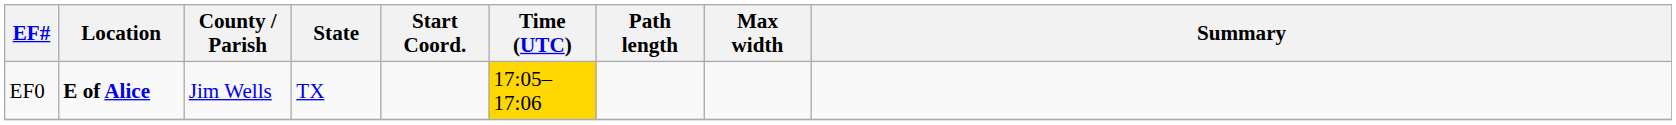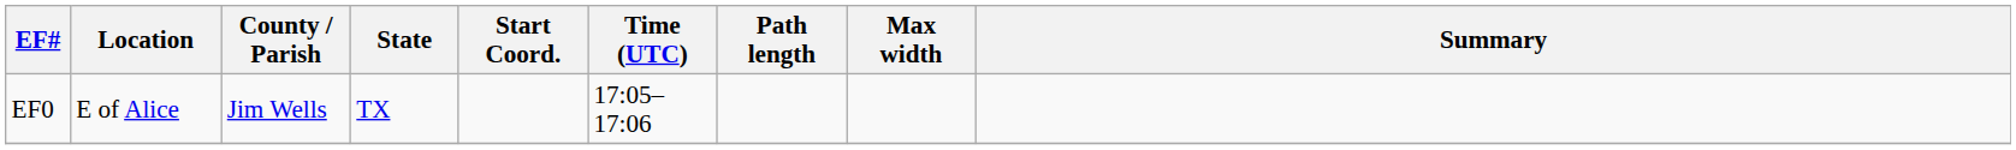EF0 | Location: bold -> normal
EF0 | Time (UTC): gold background -> no background
